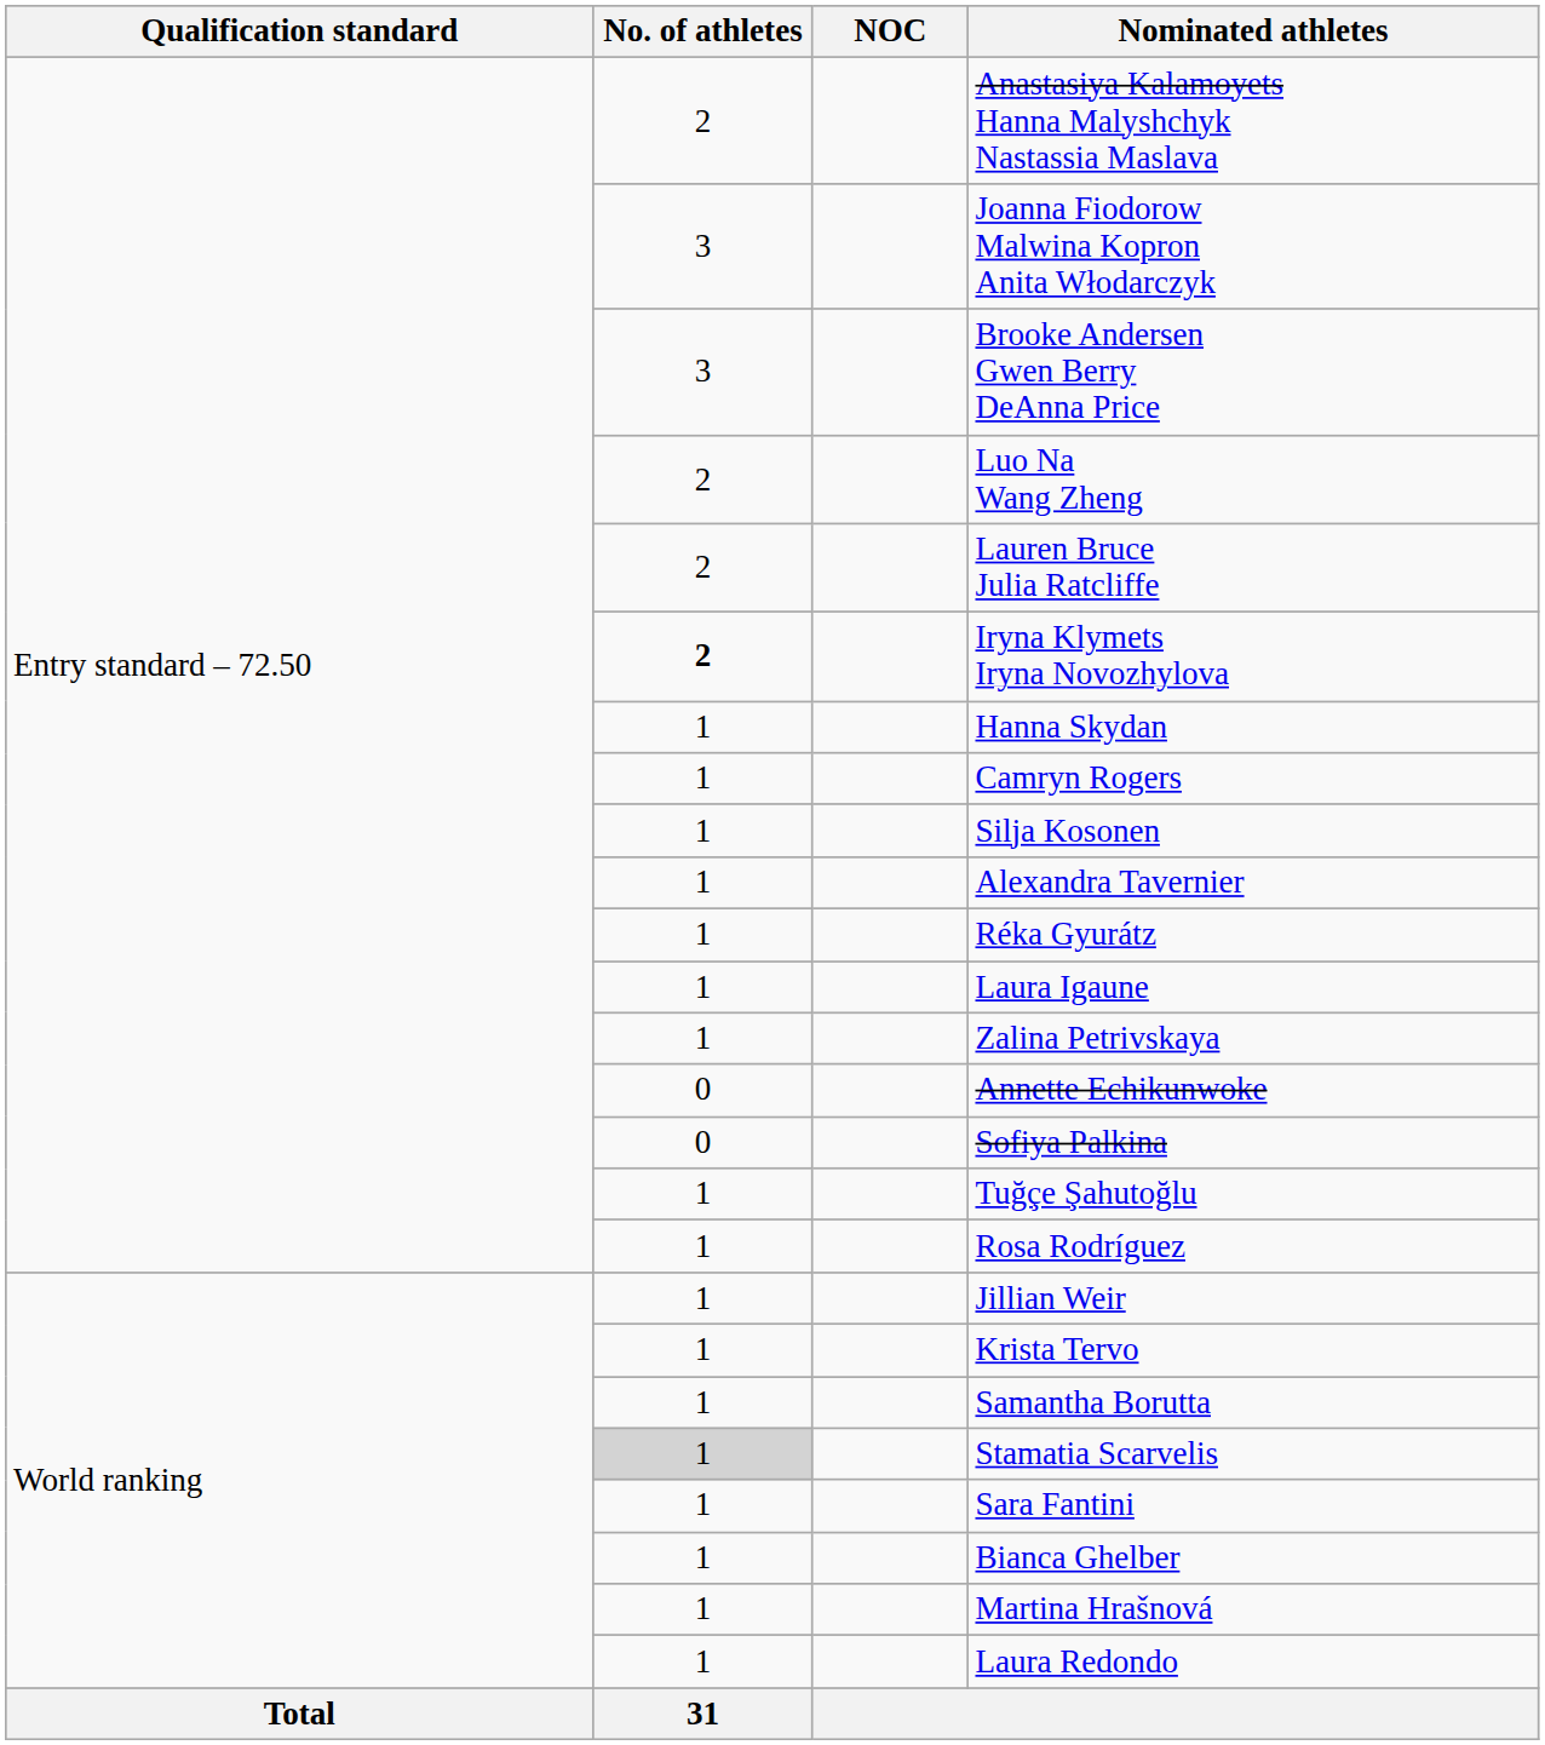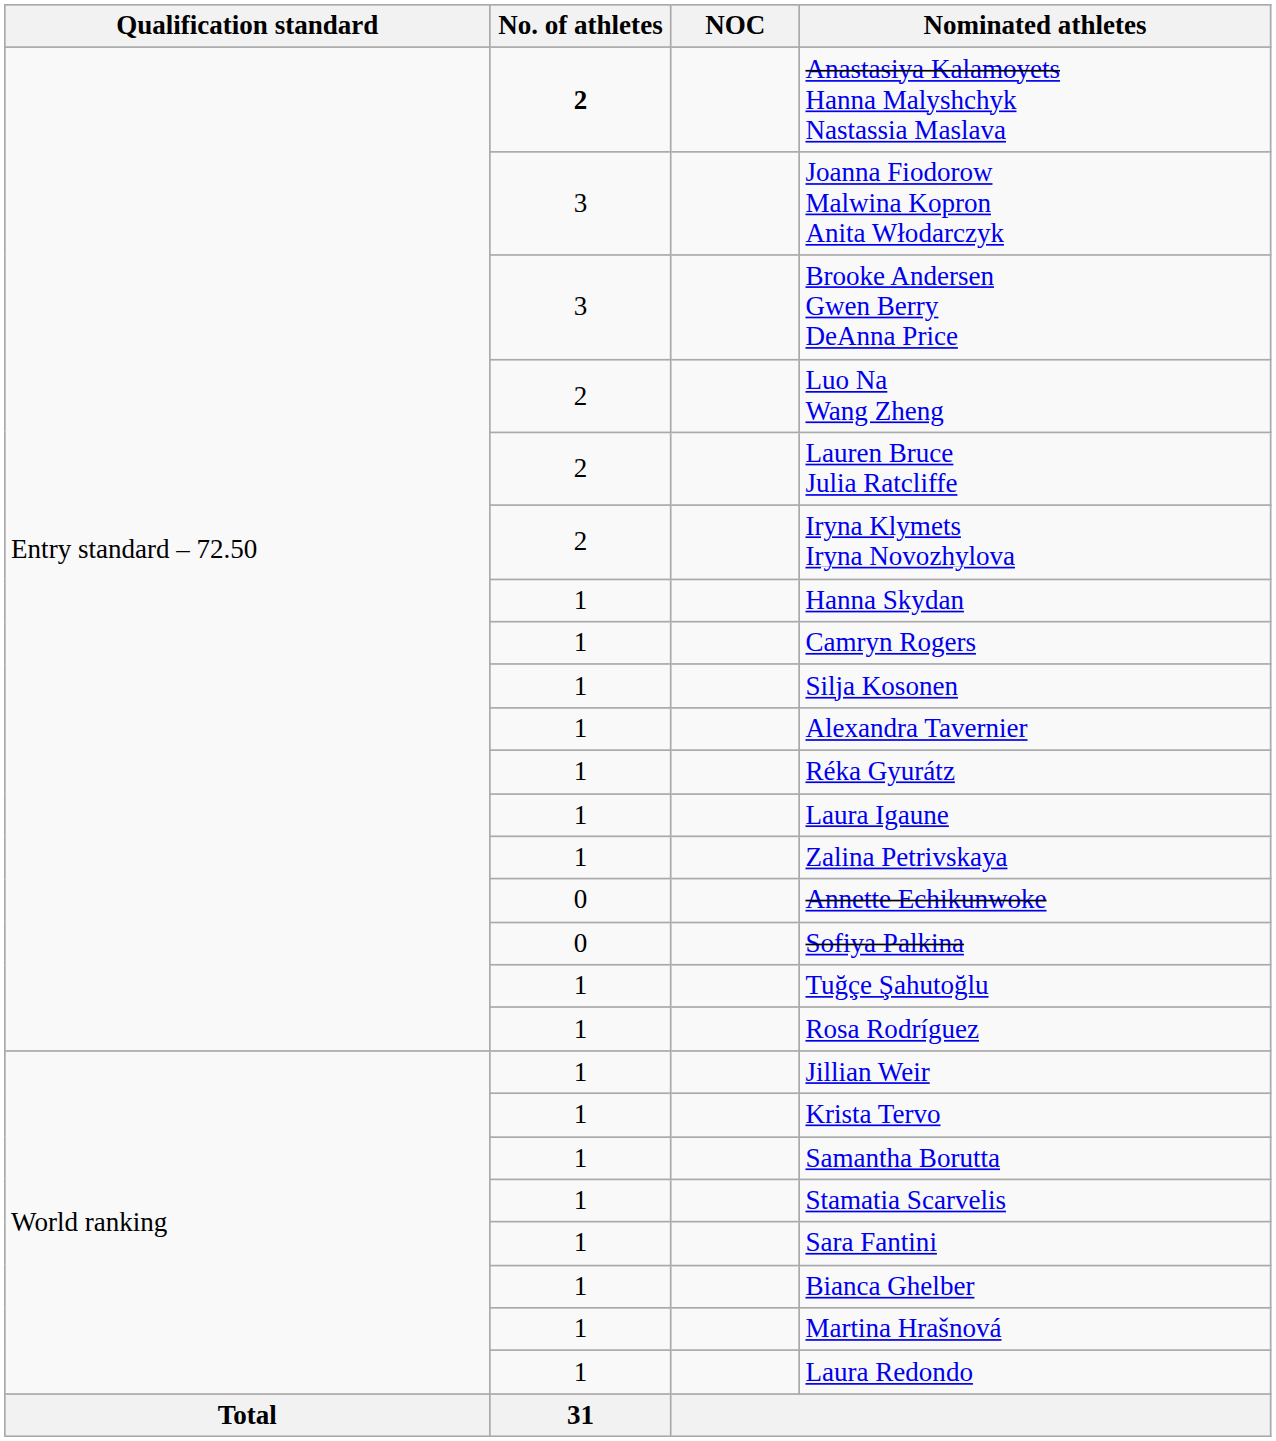Anastasiya Kalamoyets Hanna Malyshchyk Nastassia Maslava | No. of athletes: normal -> bold
Iryna Klymets Iryna Novozhylova | No. of athletes: bold -> normal
Stamatia Scarvelis | No. of athletes: lightgrey background -> no background
